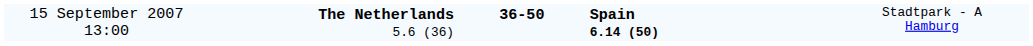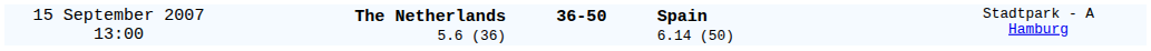5.6 (36) | column 4: bold -> normal
